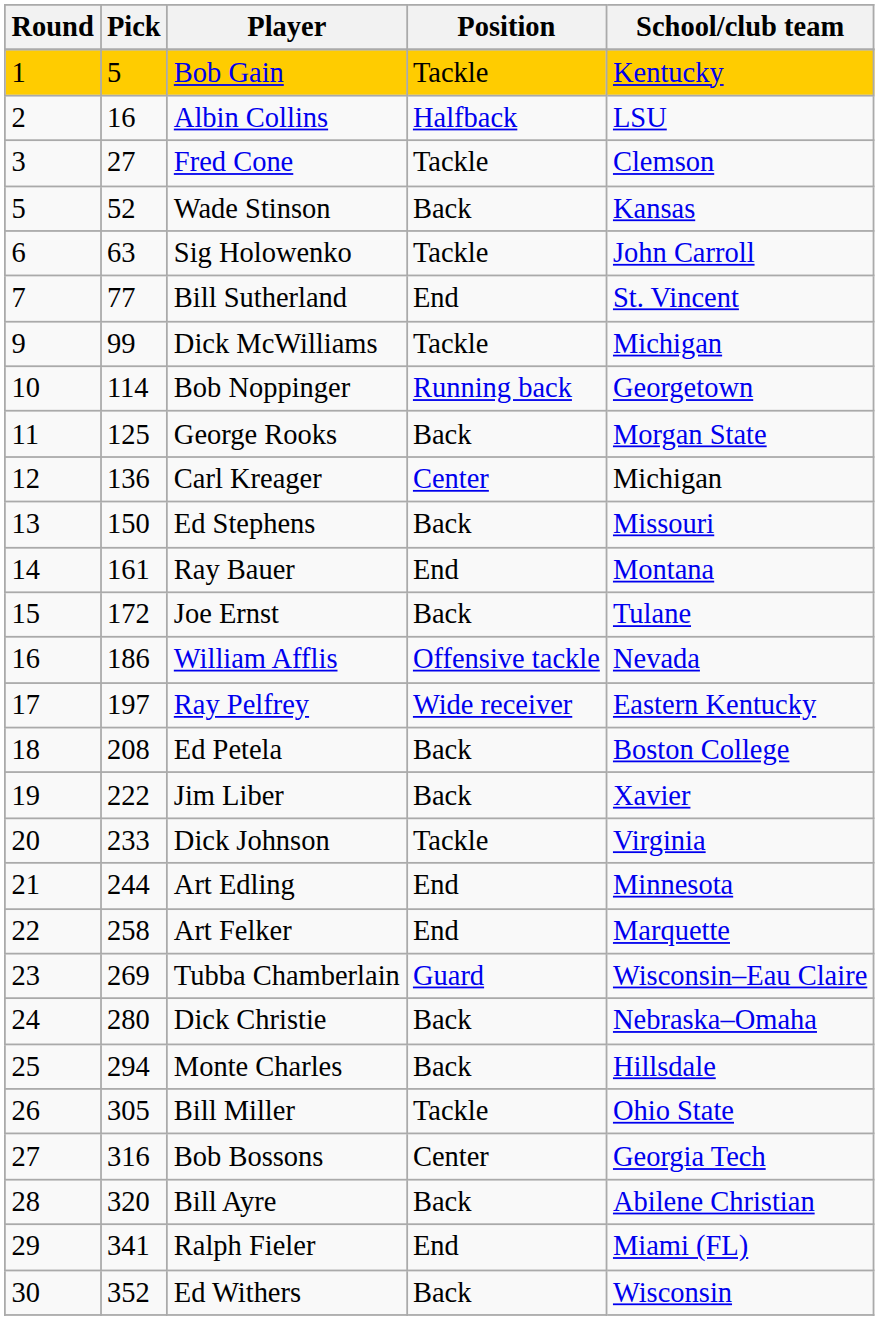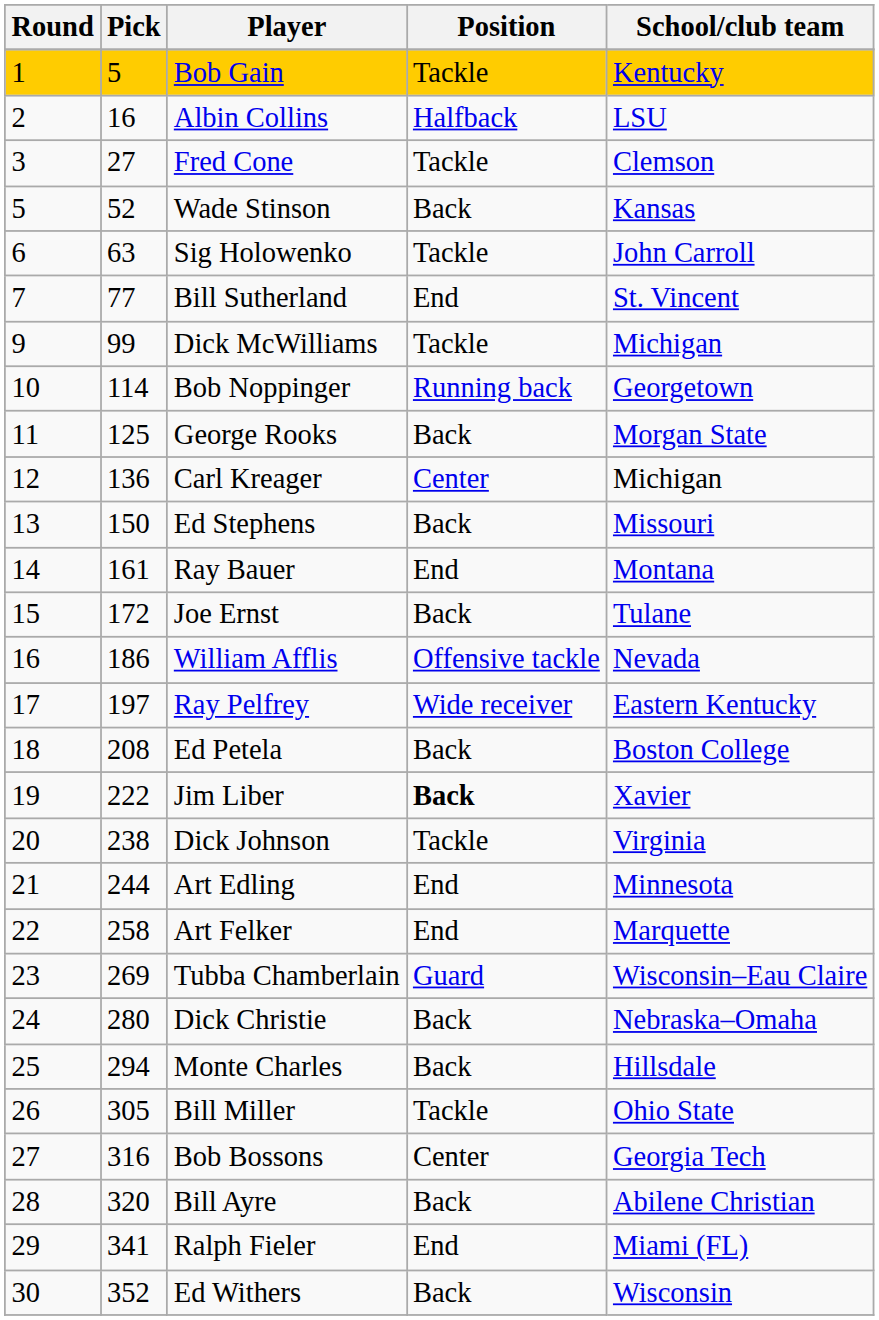Jim Liber | Position: normal -> bold
Dick Johnson | Pick: 233 -> 238
